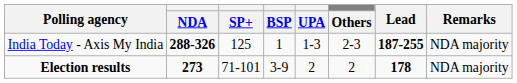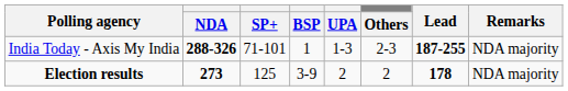India Today - Axis My India | SP+: 125 -> 71-101
Election results | SP+: 71-101 -> 125
